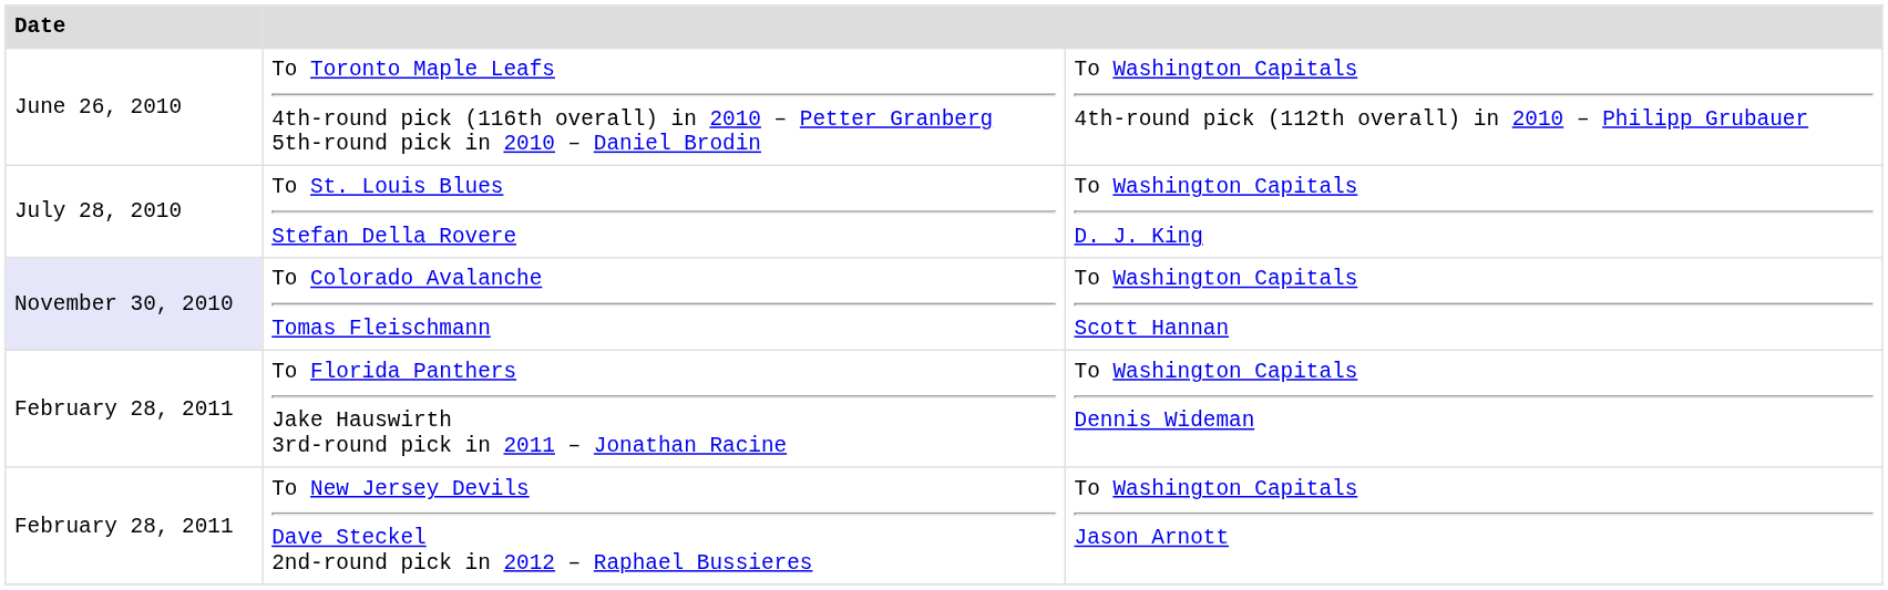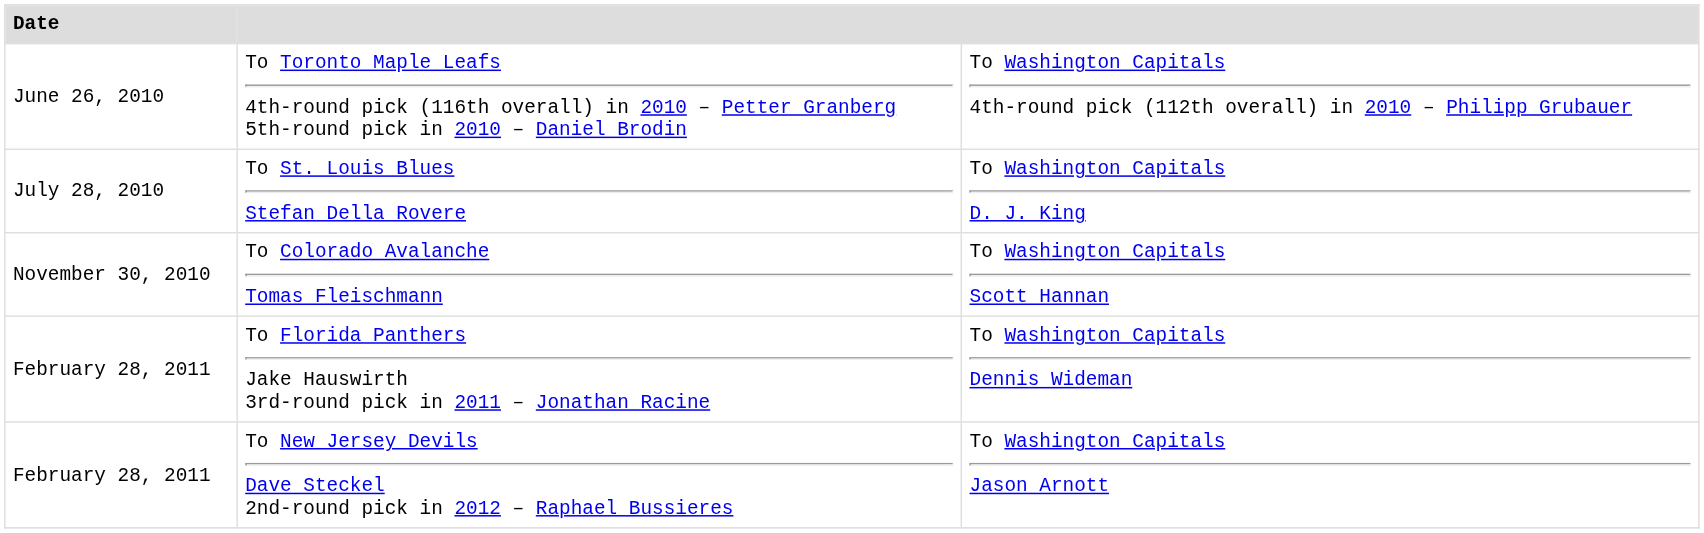To Colorado Avalanche Tomas Fleischmann | Date: lavender background -> no background
